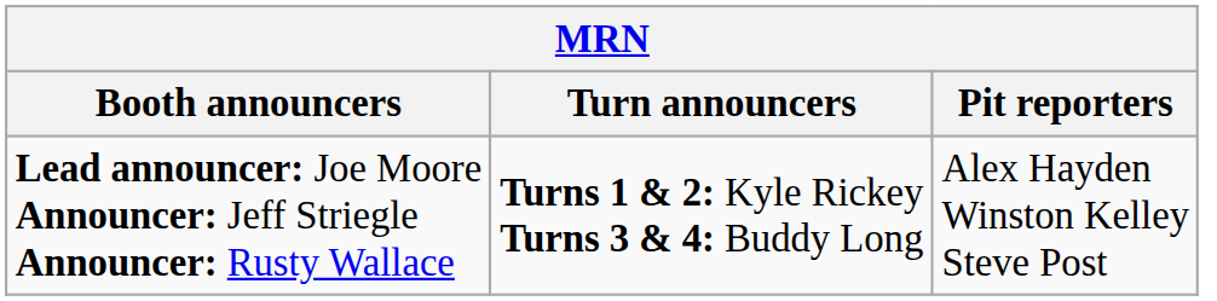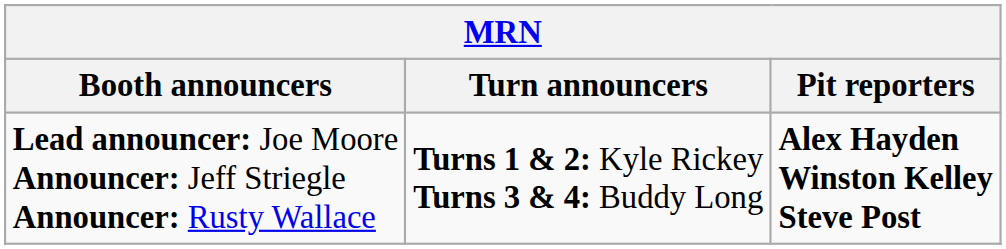row 3 | Pit reporters: normal -> bold
